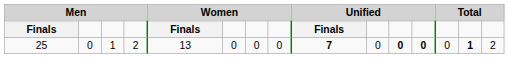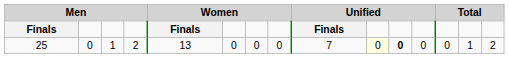25 | column 9: bold -> normal
25 | column 10: no background -> lightyellow background
25 | column 12: bold -> normal
25 | column 14: bold -> normal
